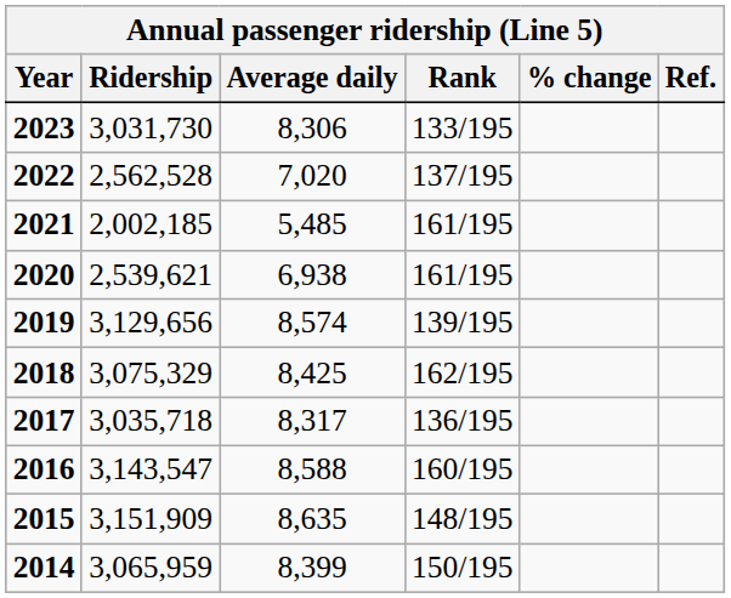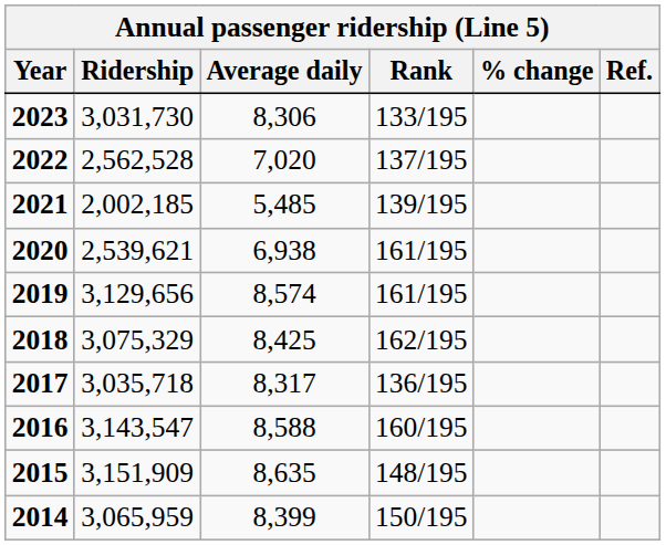2021 | Rank: 161/195 -> 139/195
2019 | Rank: 139/195 -> 161/195
